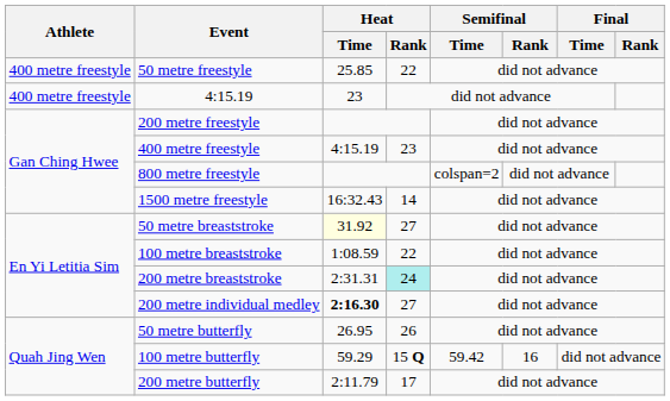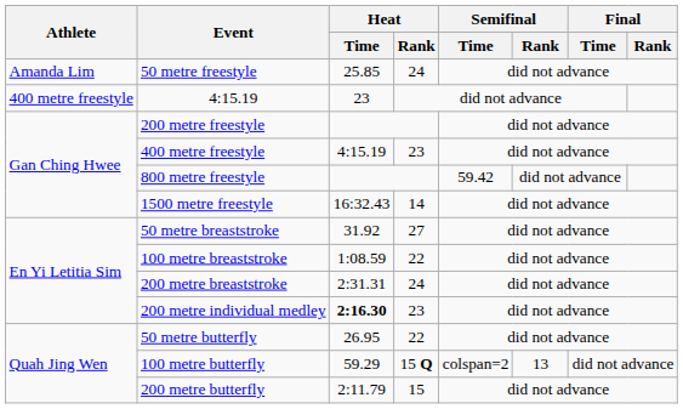50 metre freestyle | Athlete: 400 metre freestyle -> Amanda Lim
50 metre freestyle | Heat / Rank: 22 -> 24
800 metre freestyle | Semifinal / Time: colspan=2 -> 59.42
50 metre breaststroke | Heat / Time: lightyellow background -> no background
200 metre breaststroke | Heat / Rank: paleturquoise background -> no background
200 metre individual medley | Heat / Rank: 27 -> 23
50 metre butterfly | Heat / Rank: 26 -> 22
100 metre butterfly | Semifinal / Time: 59.42 -> colspan=2
100 metre butterfly | Semifinal / Rank: 16 -> 13
200 metre butterfly | Heat / Rank: 17 -> 15
